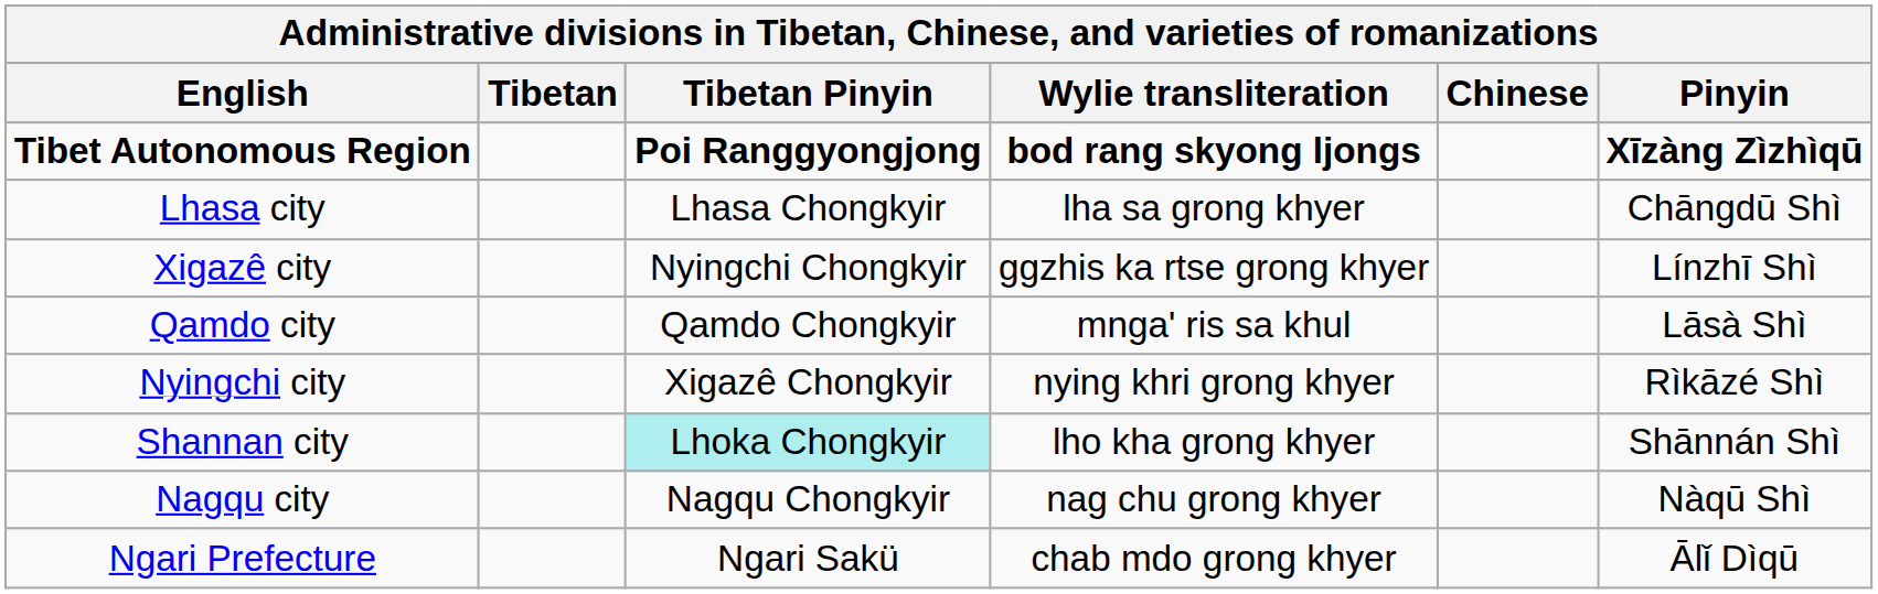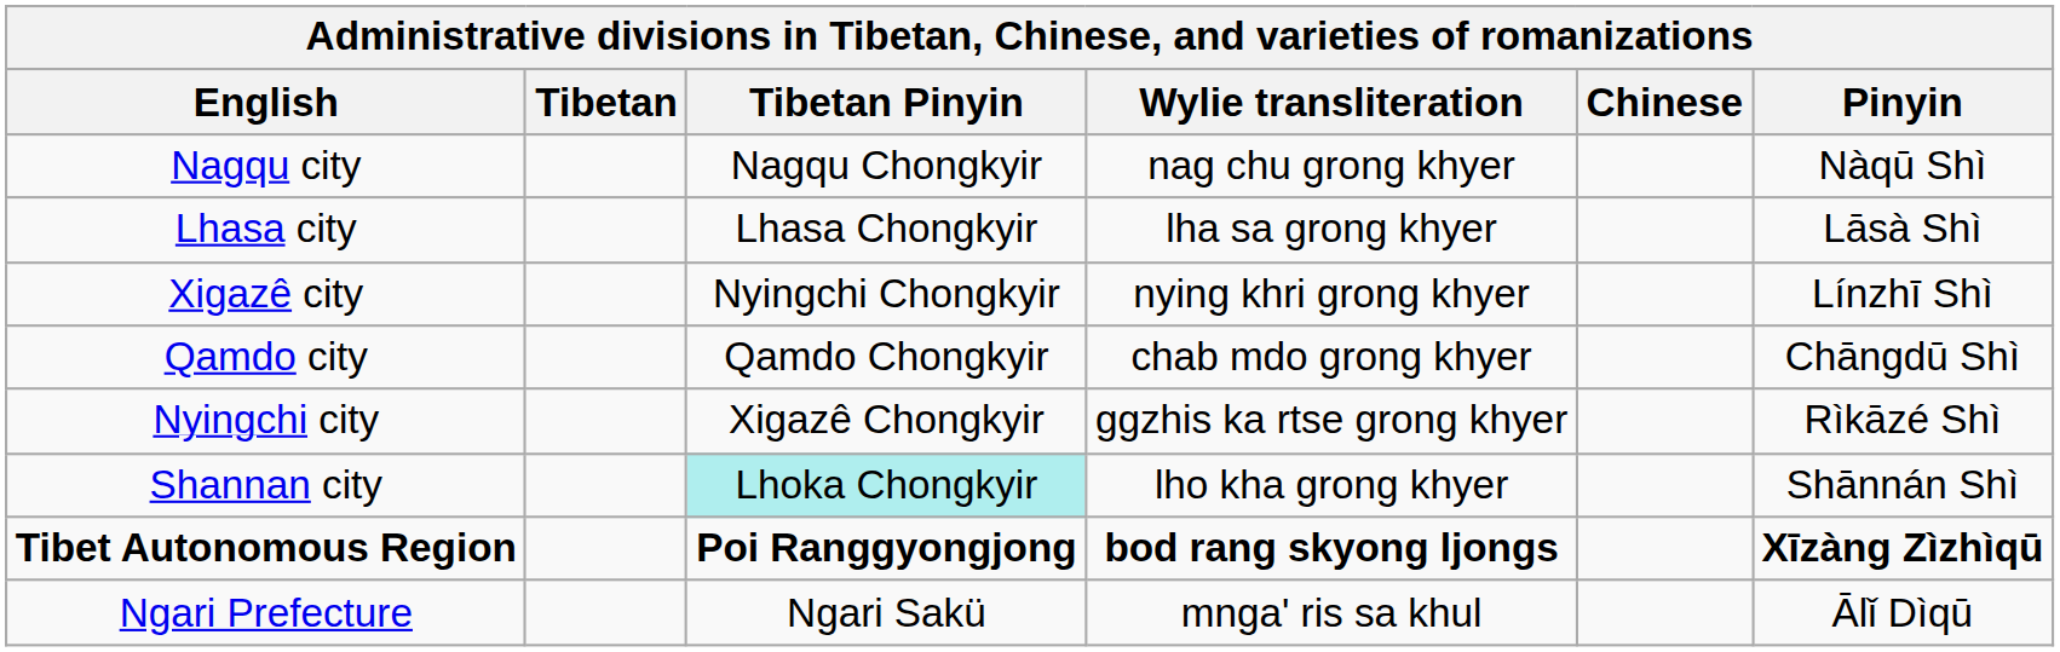rows swapped: Tibet Autonomous Region <-> Nagqu city
Lhasa city | Pinyin: Chāngdū Shì -> Lāsà Shì
Xigazê city | Wylie transliteration: ggzhis ka rtse grong khyer -> nying khri grong khyer
Qamdo city | Wylie transliteration: mnga' ris sa khul -> chab mdo grong khyer
Qamdo city | Pinyin: Lāsà Shì -> Chāngdū Shì
Nyingchi city | Wylie transliteration: nying khri grong khyer -> ggzhis ka rtse grong khyer
Ngari Prefecture | Wylie transliteration: chab mdo grong khyer -> mnga' ris sa khul
